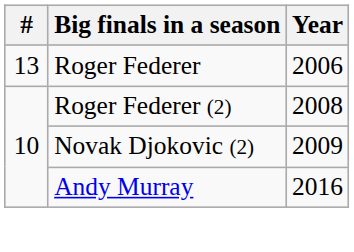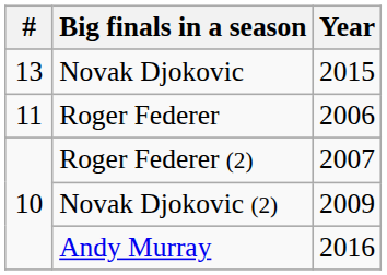+ row: 13 | Novak Djokovic | 2015
Roger Federer | #: 13 -> 11
Roger Federer (2) | Year: 2008 -> 2007
